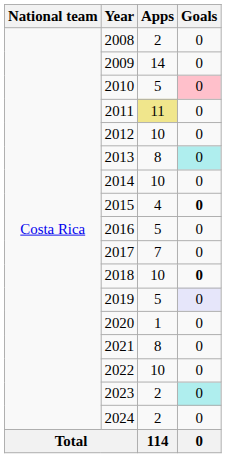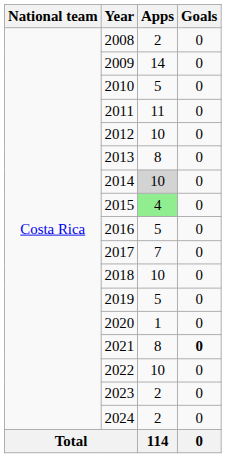2010 | Goals: pink background -> no background
2011 | Apps: khaki background -> no background
2013 | Goals: paleturquoise background -> no background
2014 | Apps: no background -> lightgrey background
2015 | Apps: no background -> lightgreen background
2015 | Goals: bold -> normal
2018 | Goals: bold -> normal
2019 | Goals: lavender background -> no background
2021 | Goals: normal -> bold
2023 | Goals: paleturquoise background -> no background
